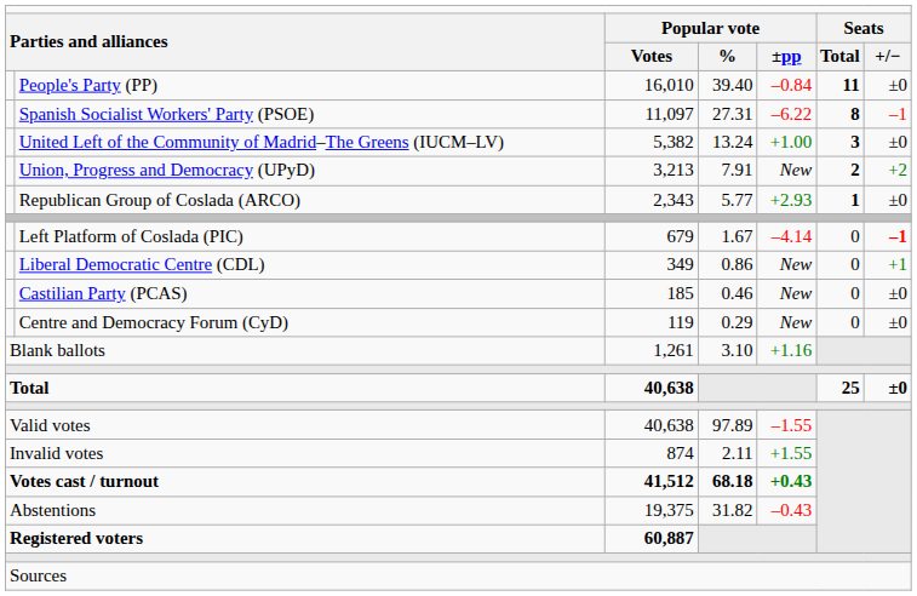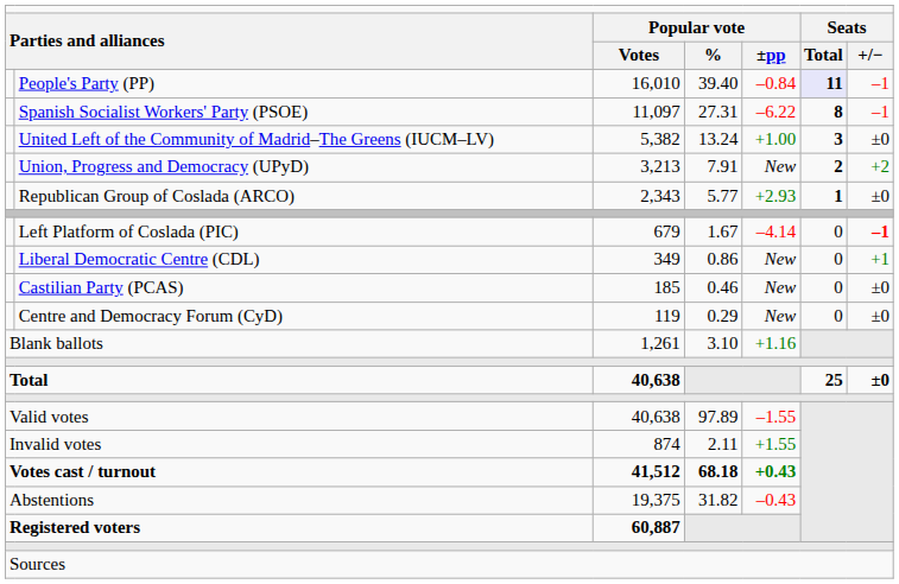People's Party (PP) | column 6: no background -> lavender background
People's Party (PP) | column 7: ±0 -> –1
